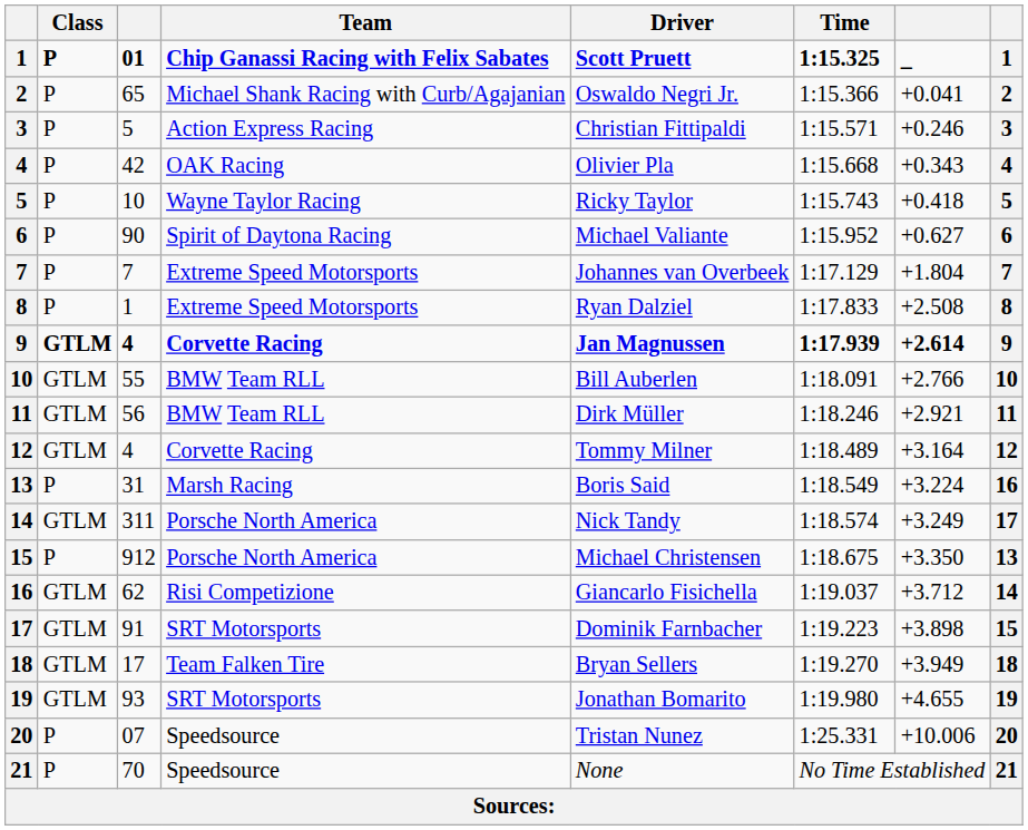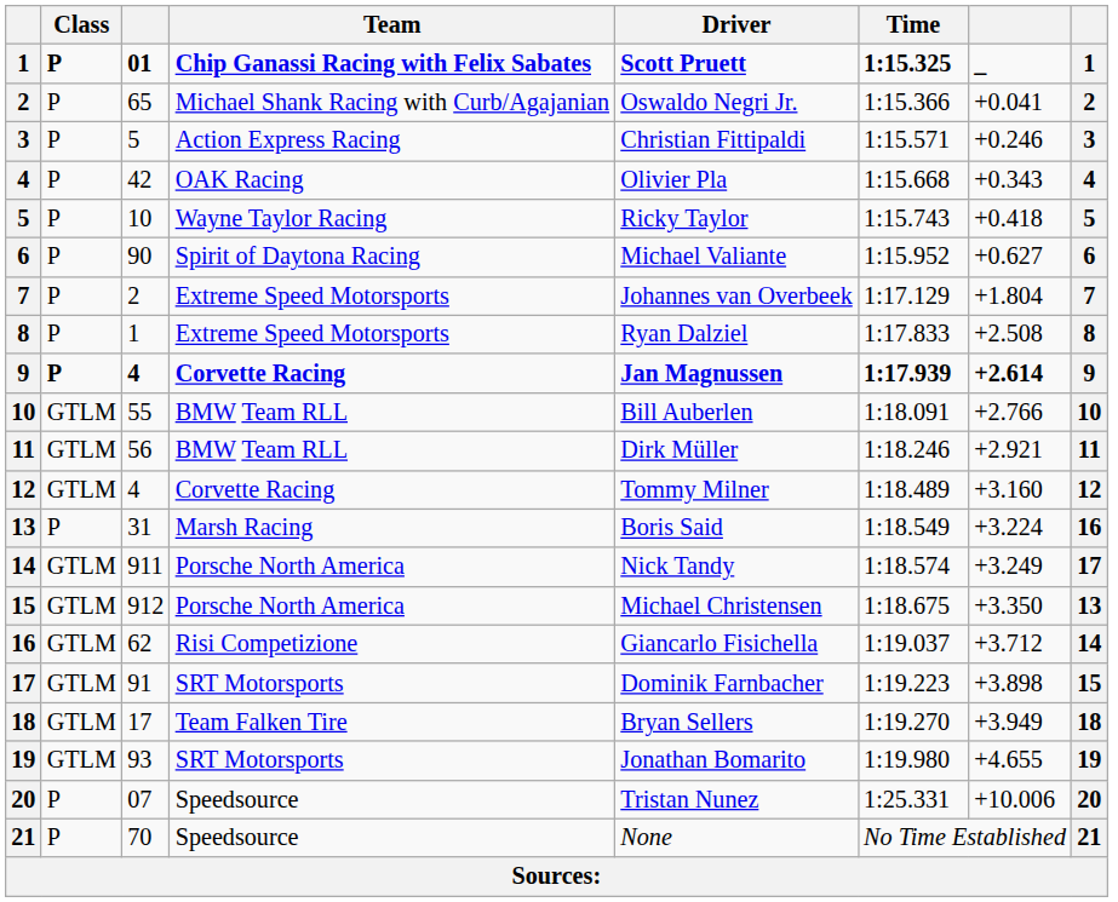row 8 | column 3: 7 -> 2
row 10 | Class: GTLM -> P
row 13 | column 7: +3.164 -> +3.160
row 15 | column 3: 311 -> 911
row 16 | Class: P -> GTLM
